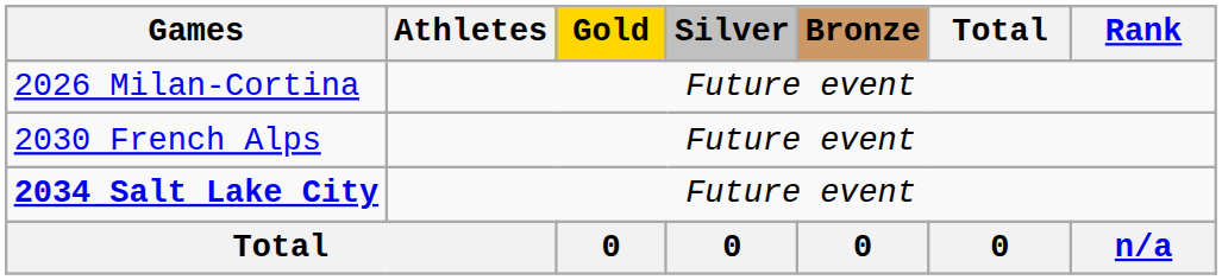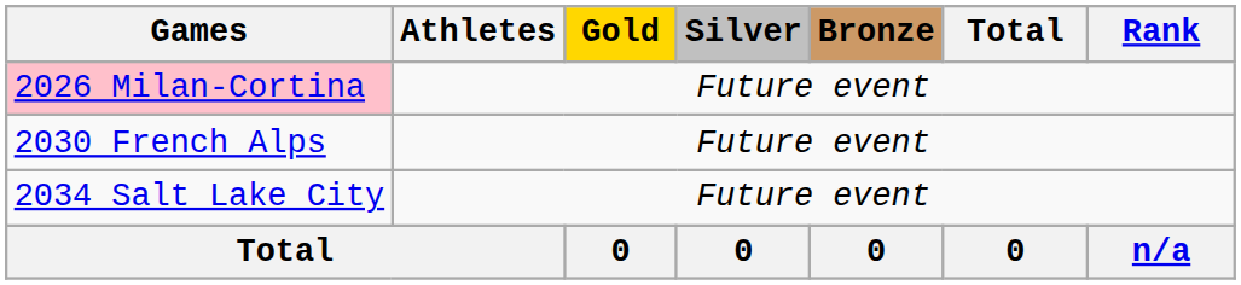2026 Milan-Cortina | Games: no background -> pink background
2034 Salt Lake City | Games: bold -> normal
